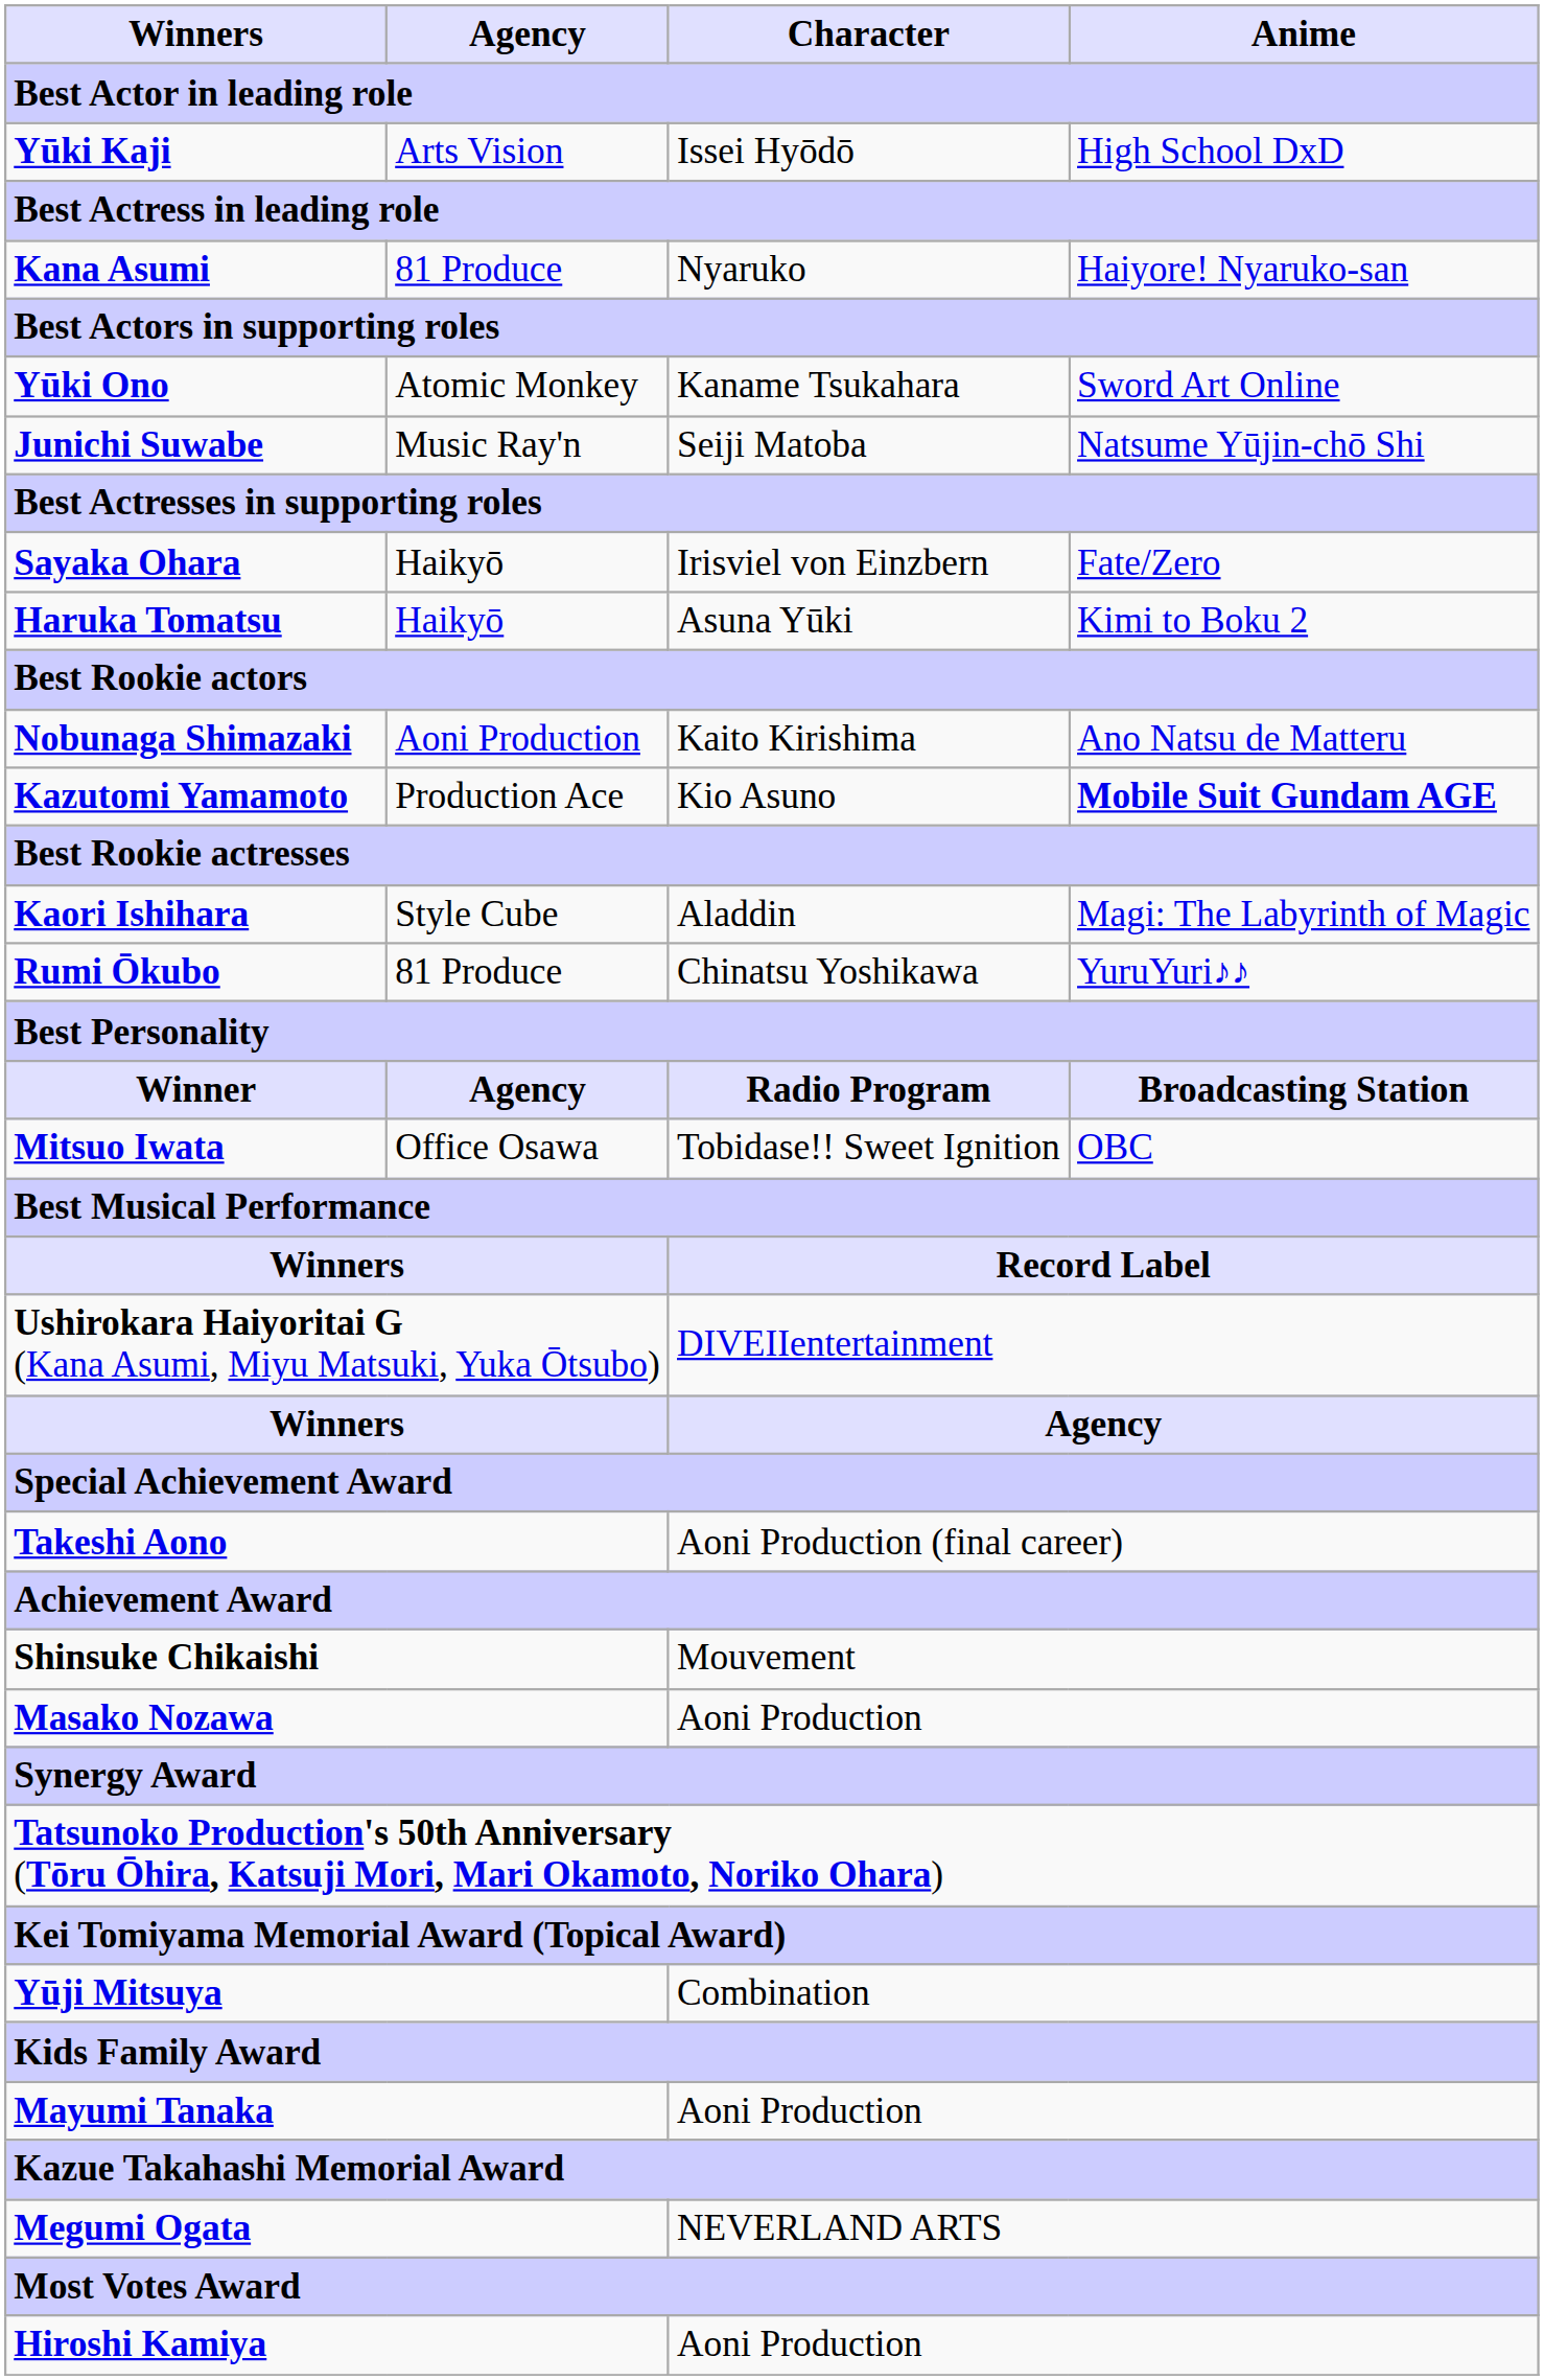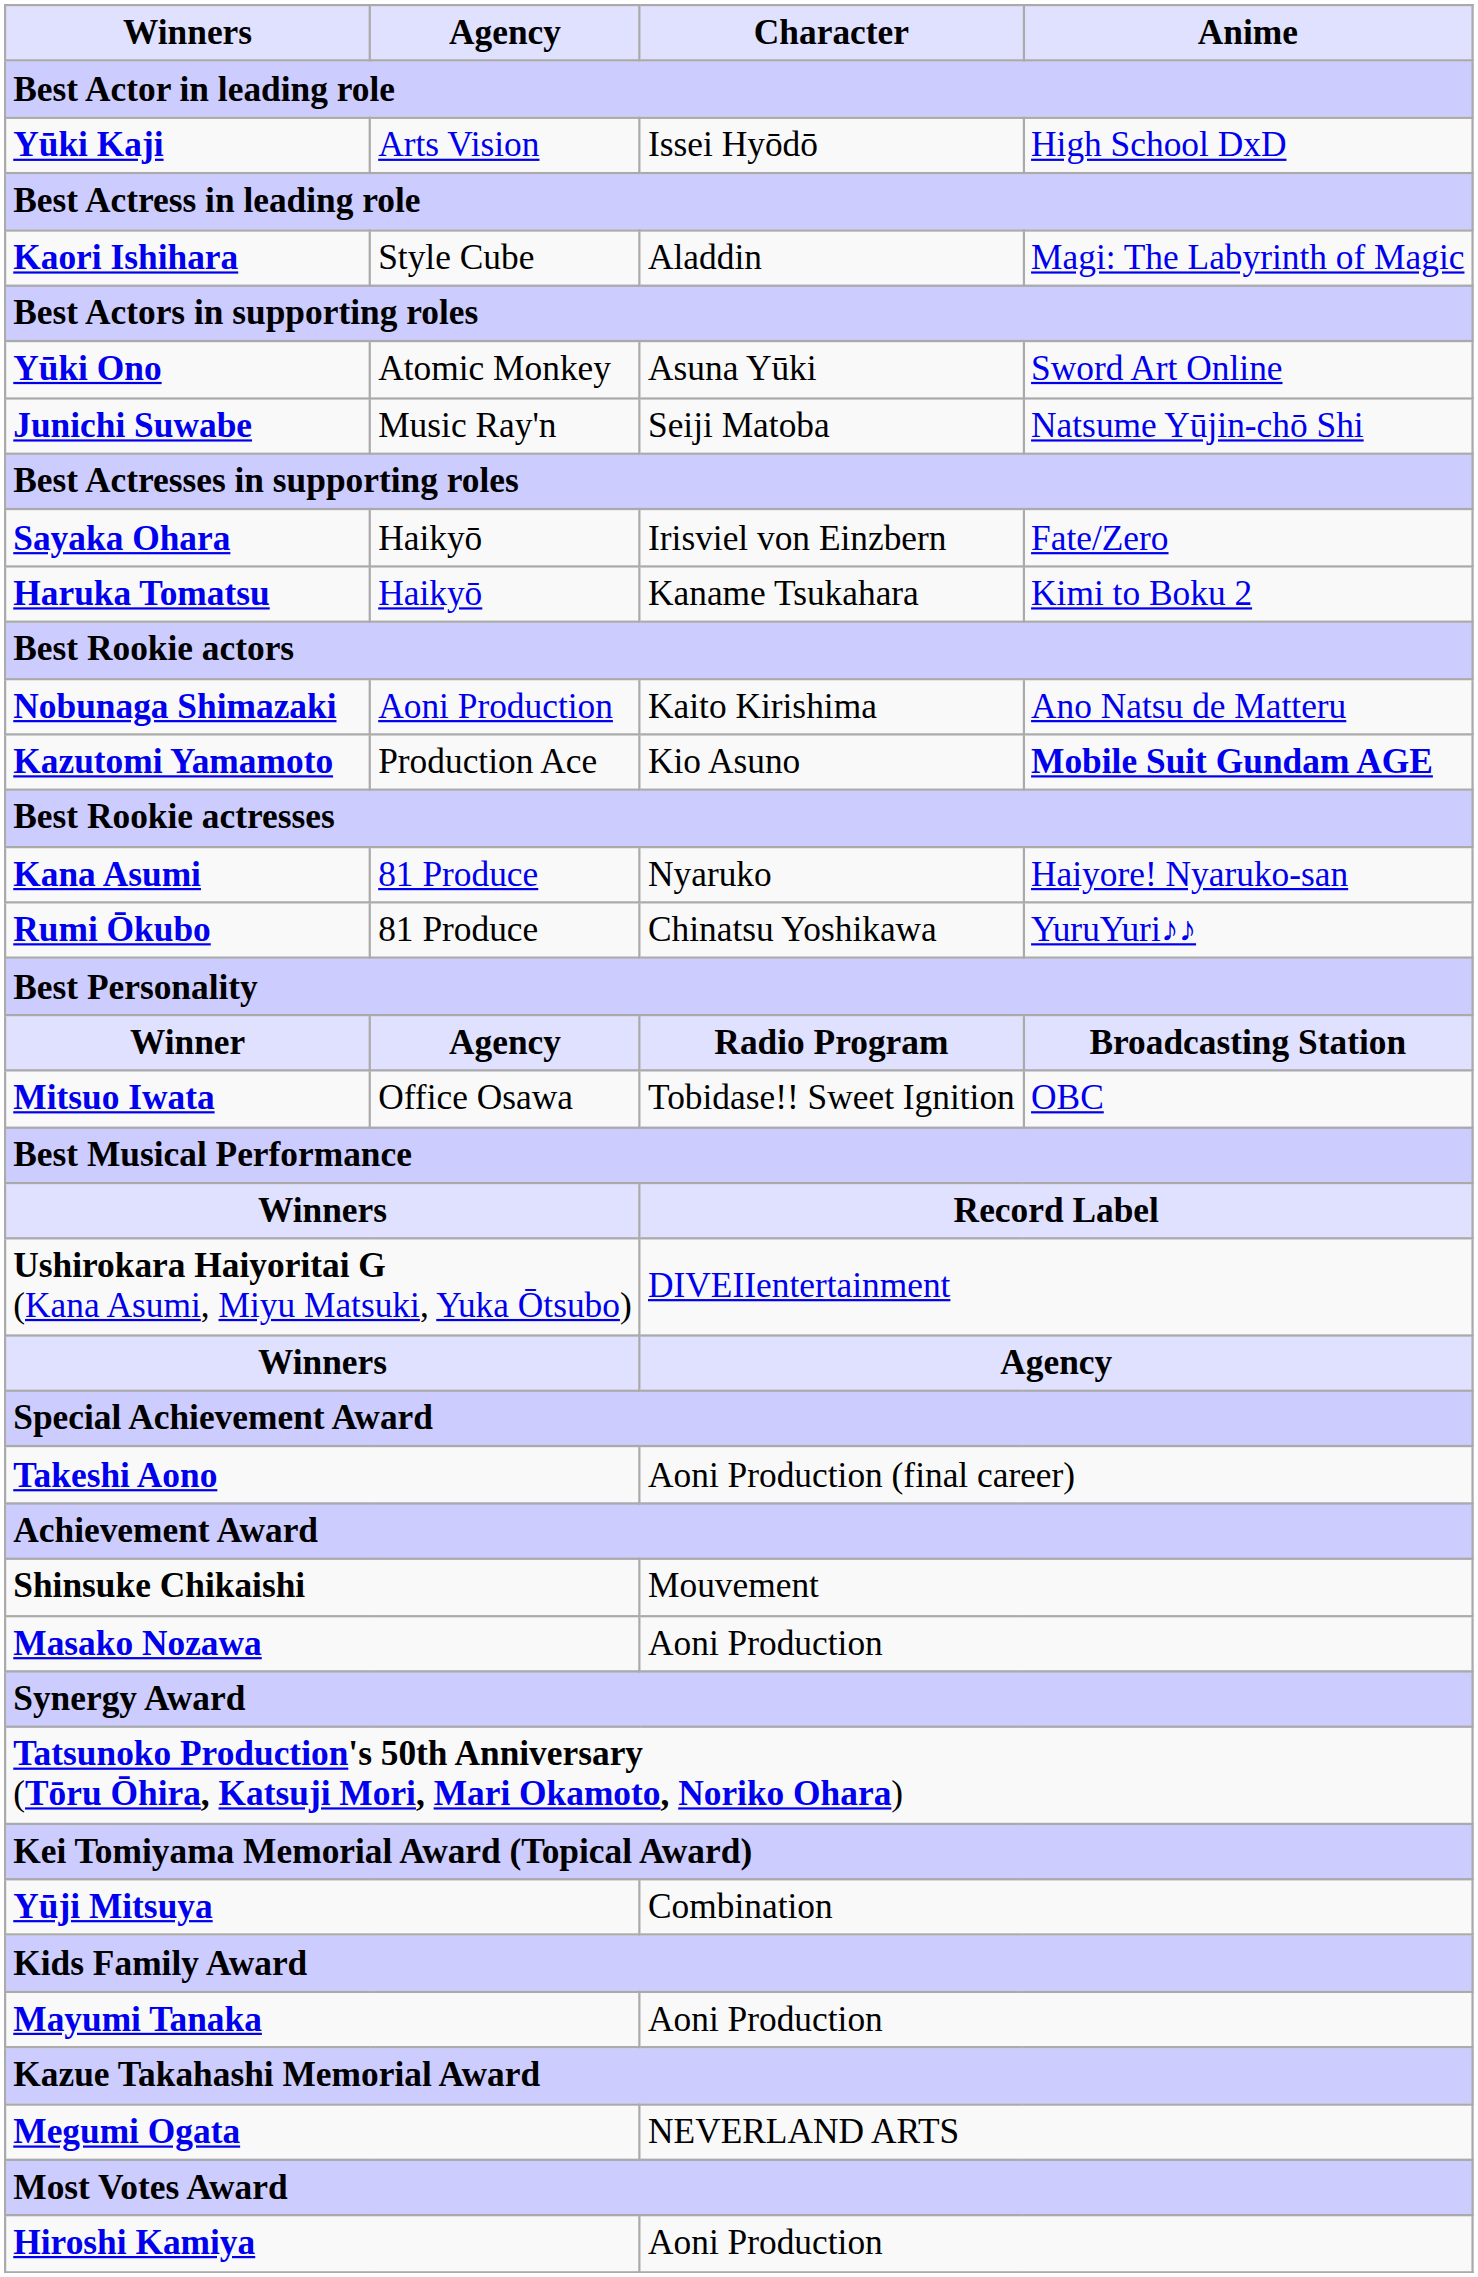rows swapped: Kana Asumi <-> Kaori Ishihara
Yūki Ono | Character: Kaname Tsukahara -> Asuna Yūki
Haruka Tomatsu | Character: Asuna Yūki -> Kaname Tsukahara
